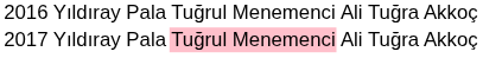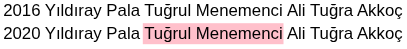row 2 | column 1: 2017 -> 2020
